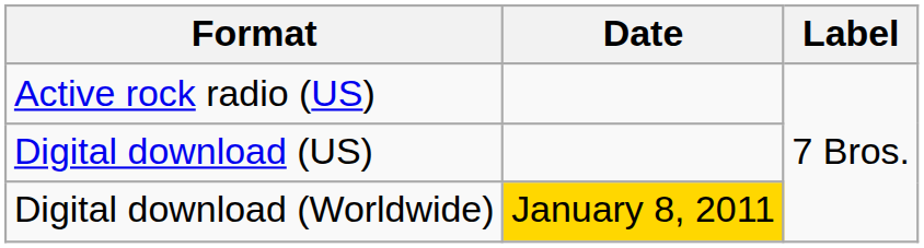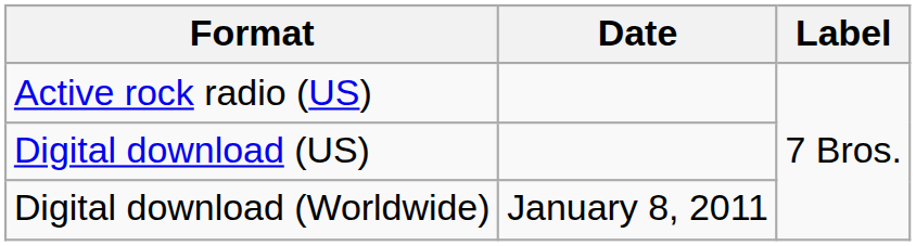Digital download (Worldwide) | Date: gold background -> no background
